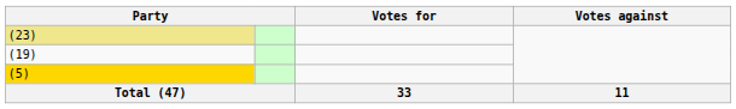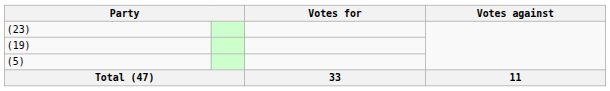(23) | column 1: khaki background -> no background
(5) | column 1: gold background -> no background
